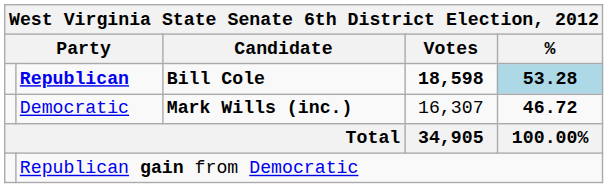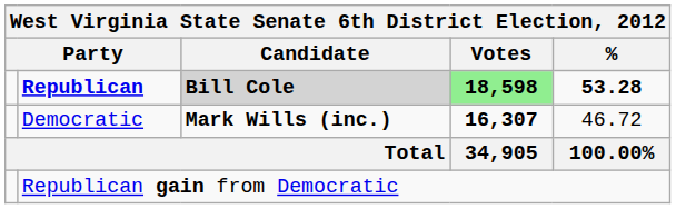Republican | column 3: no background -> lightgrey background
Republican | column 4: no background -> lightgreen background
Republican | West Virginia State Senate 6th District Election, 2012 / %: lightblue background -> no background
Democratic | column 4: normal -> bold
Democratic | West Virginia State Senate 6th District Election, 2012 / %: bold -> normal
